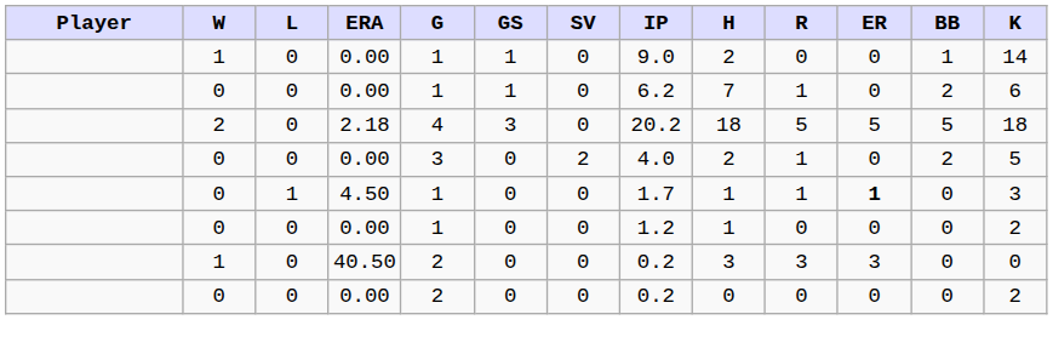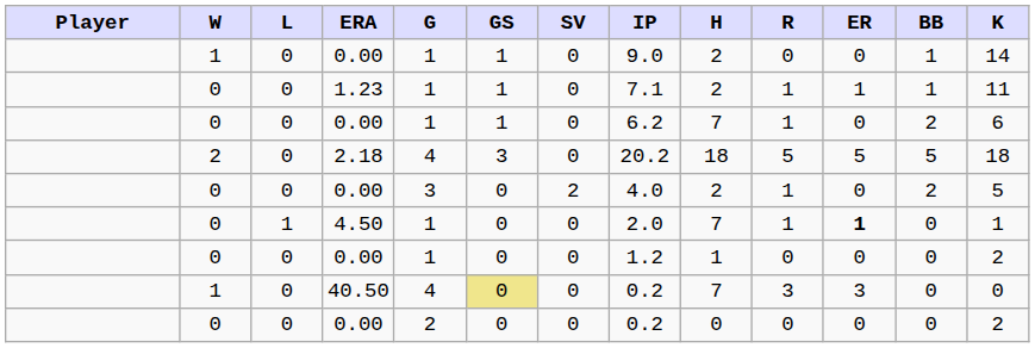+ row: 0 | 0 | 1.23 | 1 | 1 | 0 | 7.1 | 2 | 1 | 1 | 1 | 11
4.50 | IP: 1.7 -> 2.0
4.50 | H: 1 -> 7
4.50 | K: 3 -> 1
40.50 | G: 2 -> 4
40.50 | GS: no background -> khaki background
40.50 | H: 3 -> 7
